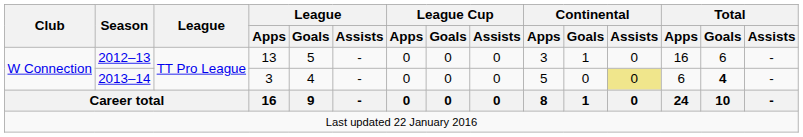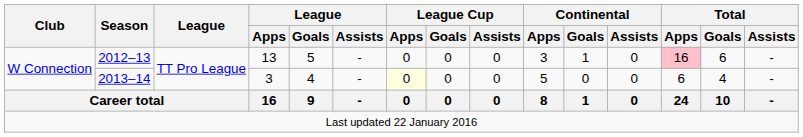2012–13 | Total / Apps: no background -> pink background
2013–14 | League Cup / Apps: no background -> lightyellow background
2013–14 | Continental / Assists: khaki background -> no background
2013–14 | Total / Goals: bold -> normal
